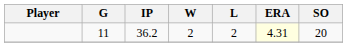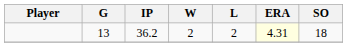row 2 | G: 11 -> 13
row 2 | SO: 20 -> 18
